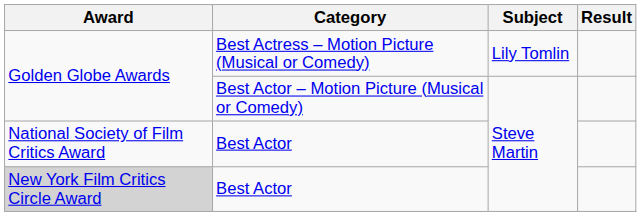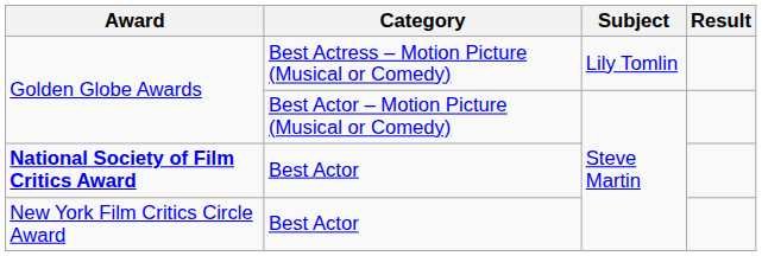National Society of Film Critics Award | Award: normal -> bold
New York Film Critics Circle Award | Award: lightgrey background -> no background
